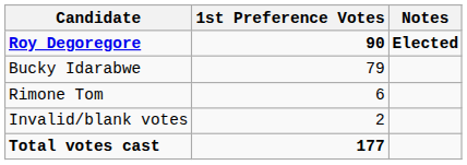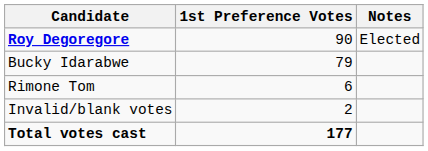Roy Degoregore | 1st Preference Votes: bold -> normal
Roy Degoregore | Notes: bold -> normal
